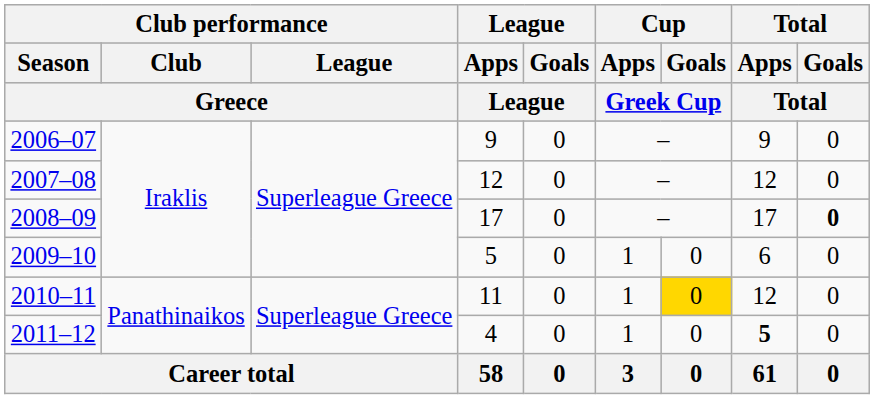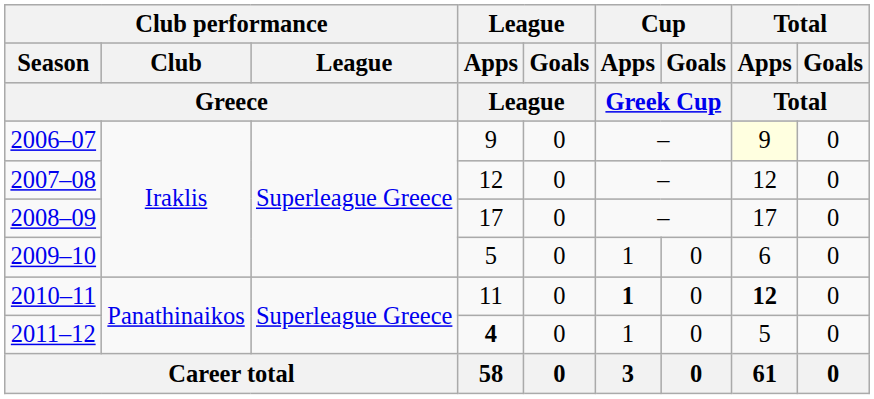2006–07 | Total / Apps / Total: no background -> lightyellow background
2008–09 | Total / Goals / Total: bold -> normal
2010–11 | Cup / Apps / Greek Cup: normal -> bold
2010–11 | Cup / Goals / Greek Cup: gold background -> no background
2010–11 | Total / Apps / Total: normal -> bold
2011–12 | League / Apps / League: normal -> bold
2011–12 | Total / Apps / Total: bold -> normal
